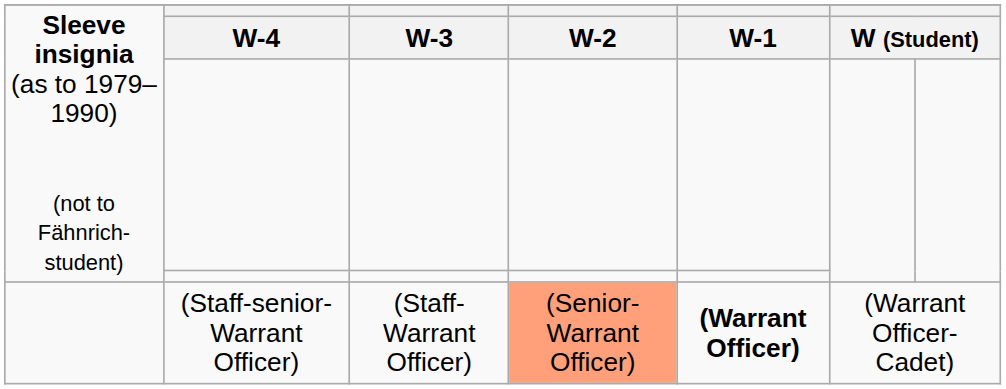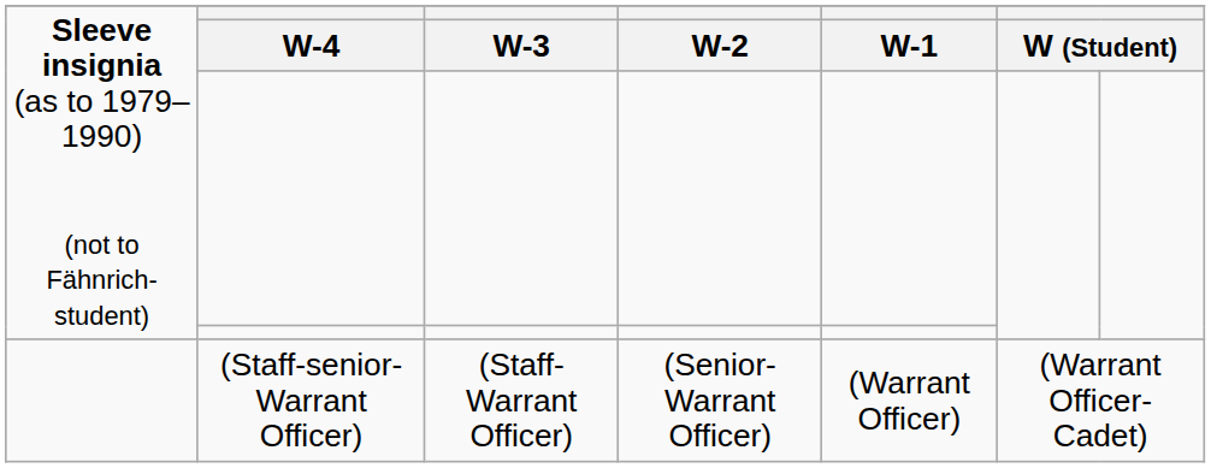row 5 | column 4: lightsalmon background -> no background
row 5 | column 5: bold -> normal
